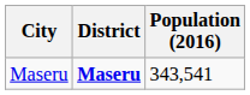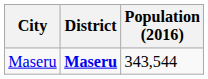row 2 | Population (2016): 343,541 -> 343,544
